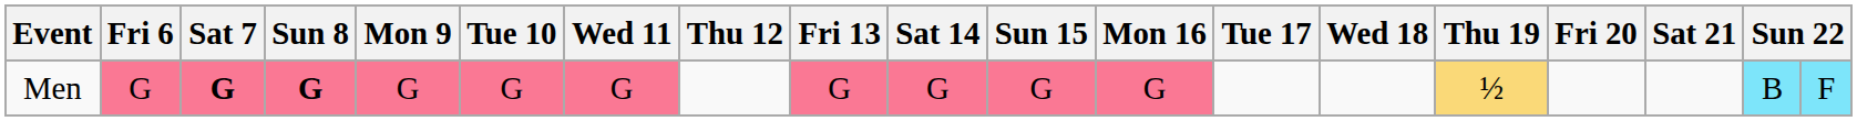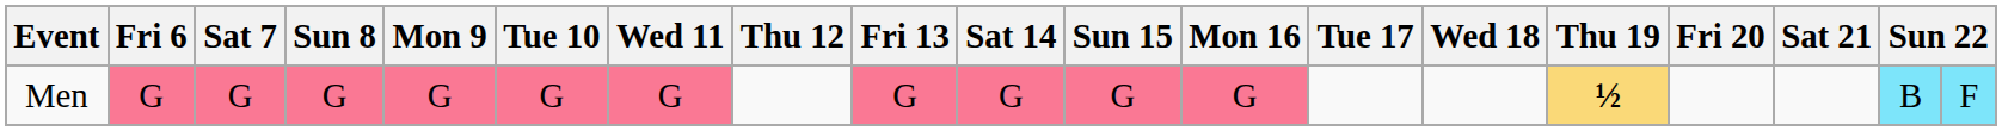Men | Sat 7: bold -> normal
Men | Sun 8: bold -> normal
Men | Thu 19: normal -> bold
